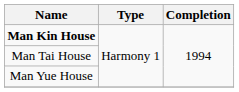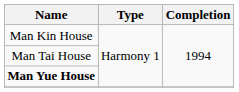Man Kin House | Name: bold -> normal
Man Yue House | Name: normal -> bold
